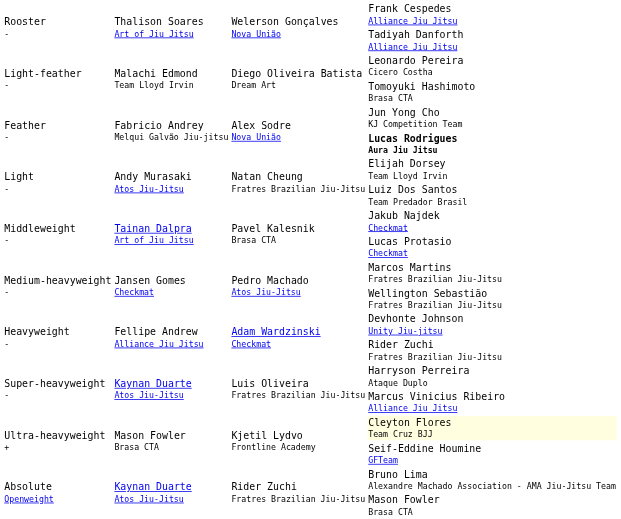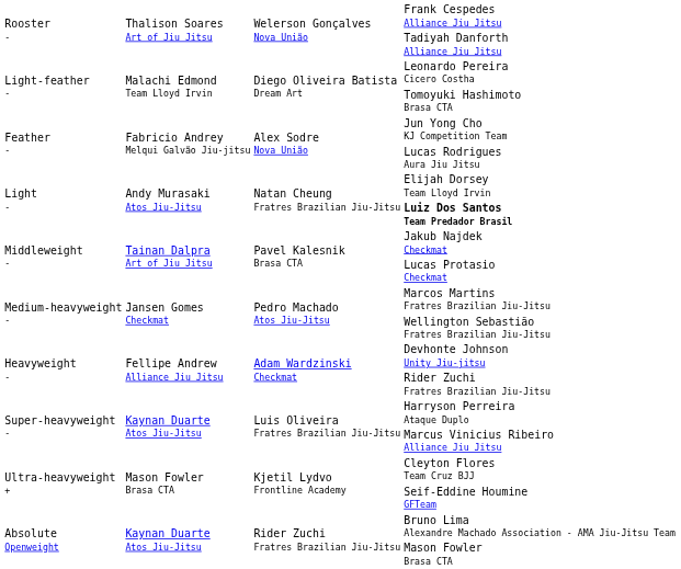Lucas Rodrigues Aura Jiu Jitsu | column 4: bold -> normal
Luiz Dos Santos Team Predador Brasil | column 4: normal -> bold
Cleyton Flores Team Cruz BJJ | column 4: lightyellow background -> no background
